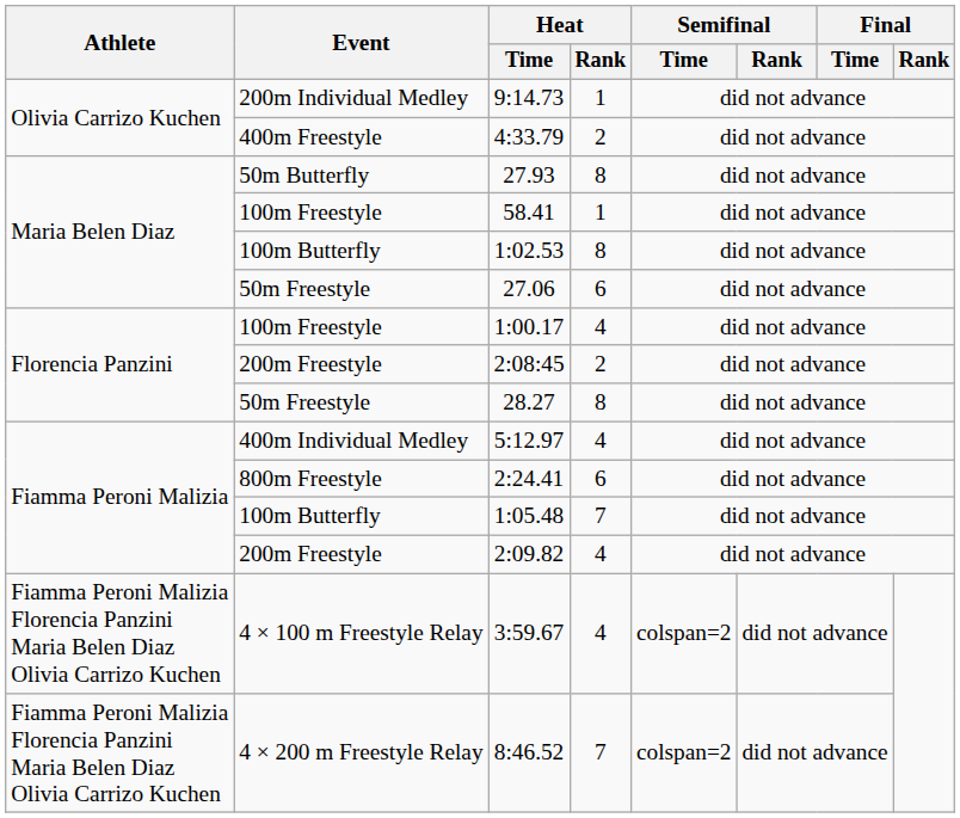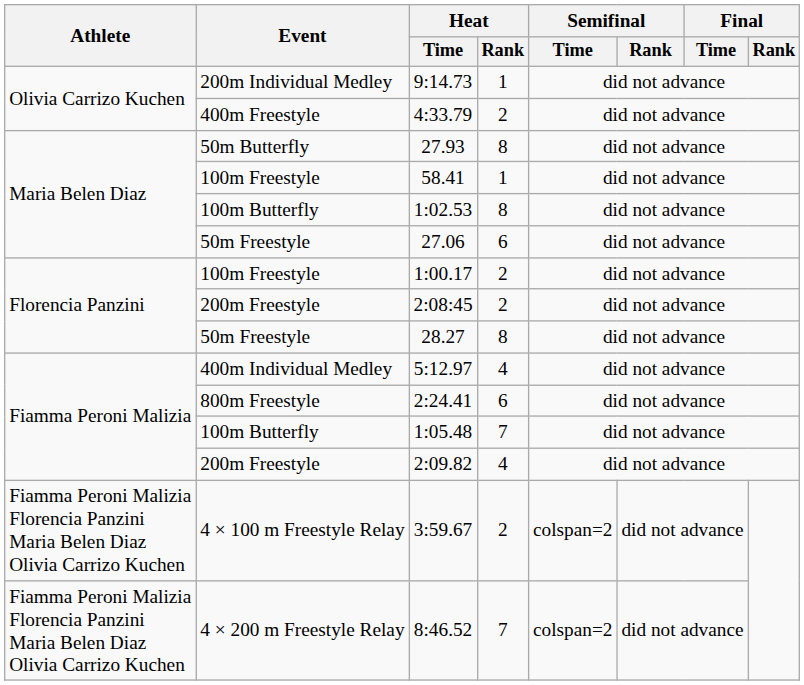1:00.17 | Heat / Rank: 4 -> 2
3:59.67 | Heat / Rank: 4 -> 2
